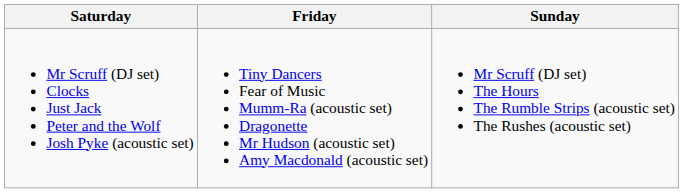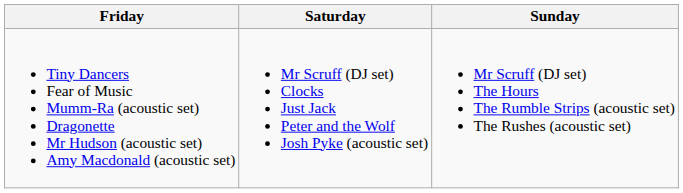columns swapped: Friday <-> Saturday
